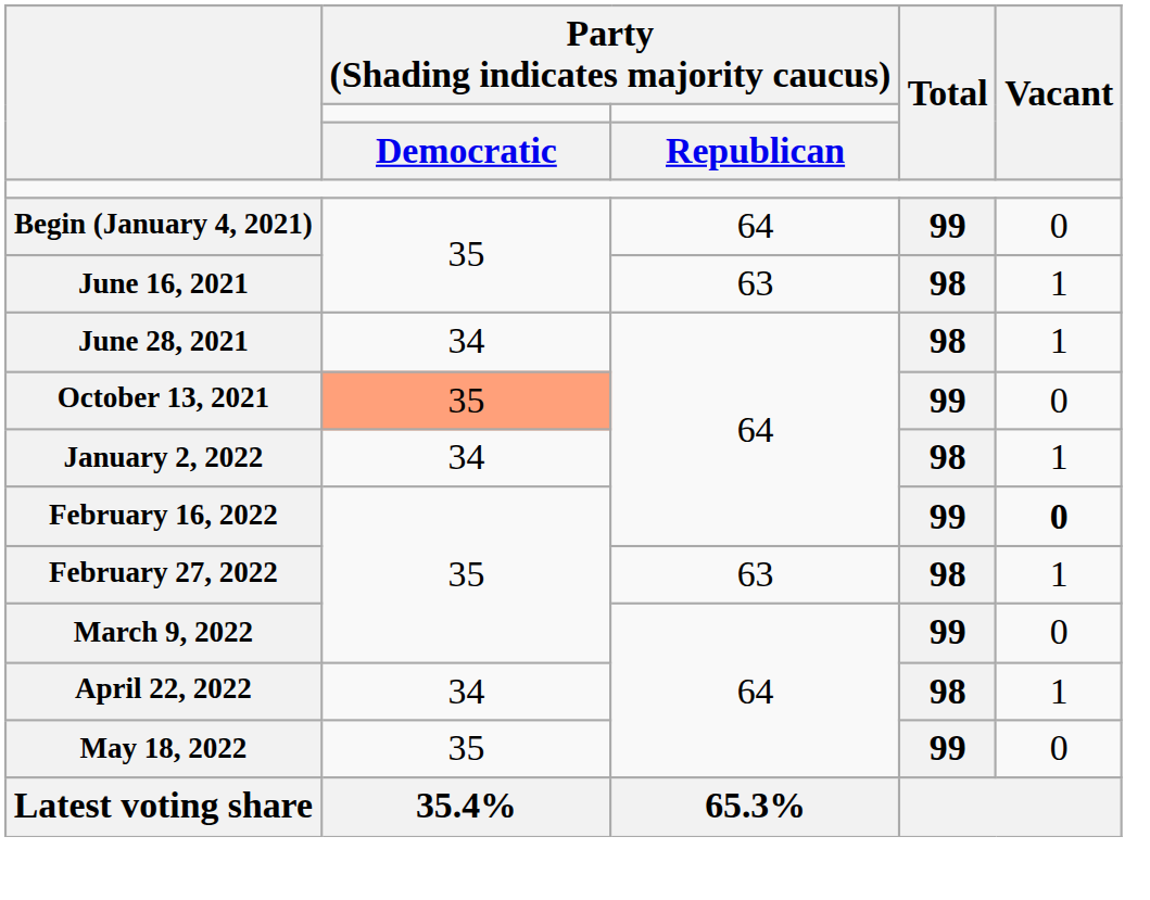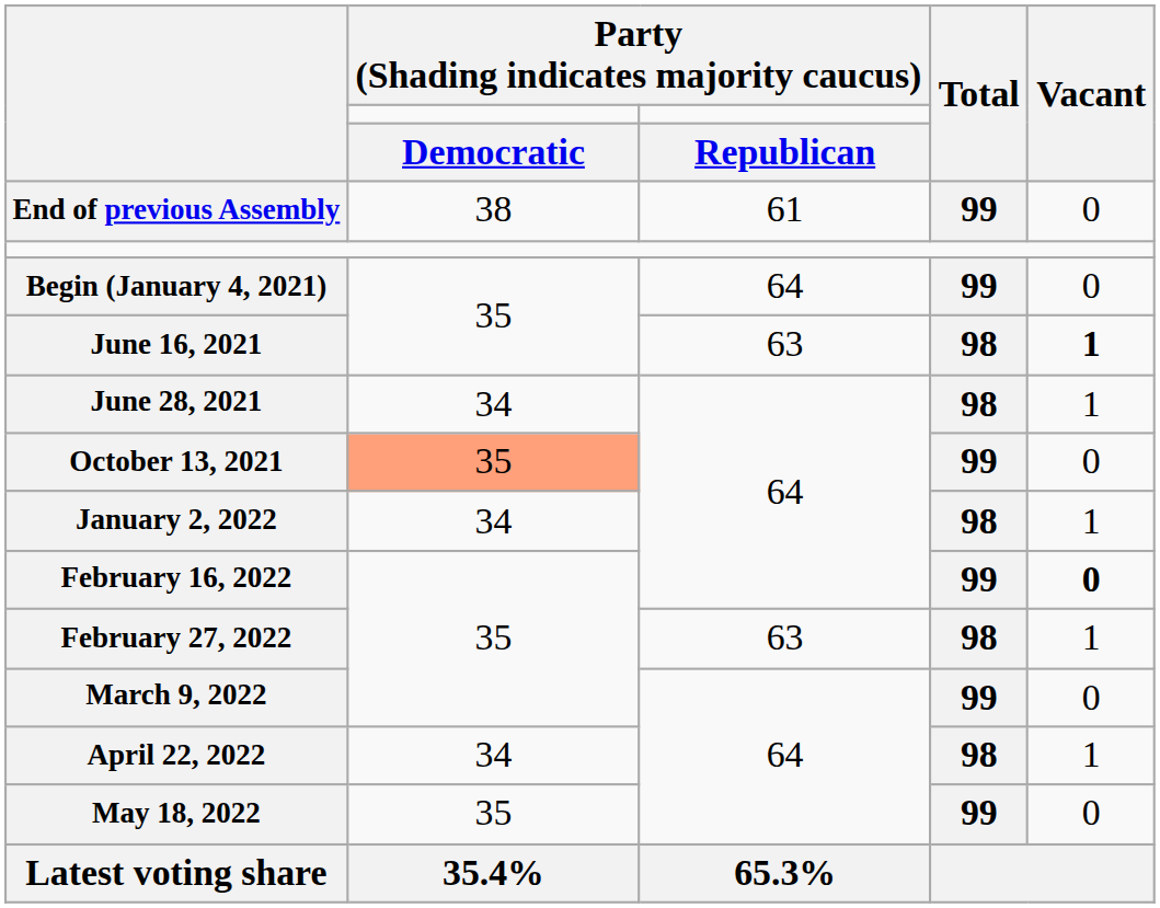+ row: End of previous Assembly | 38 | 61 | 99 | 0
June 16, 2021 | Vacant: normal -> bold
